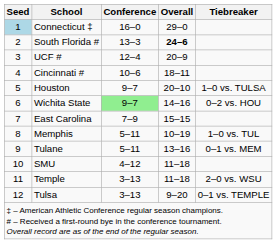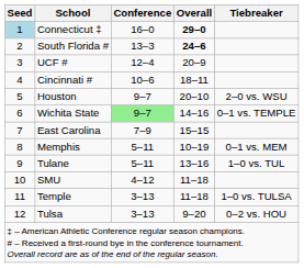Connecticut ‡ | Overall: normal -> bold
Houston | Tiebreaker: 1–0 vs. TULSA -> 2–0 vs. WSU
Wichita State | Tiebreaker: 0–2 vs. HOU -> 0–1 vs. TEMPLE
Memphis | Tiebreaker: 1–0 vs. TUL -> 0–1 vs. MEM
Tulane | Tiebreaker: 0–1 vs. MEM -> 1–0 vs. TUL
Temple | Tiebreaker: 2–0 vs. WSU -> 1–0 vs. TULSA
Tulsa | Tiebreaker: 0–1 vs. TEMPLE -> 0–2 vs. HOU
